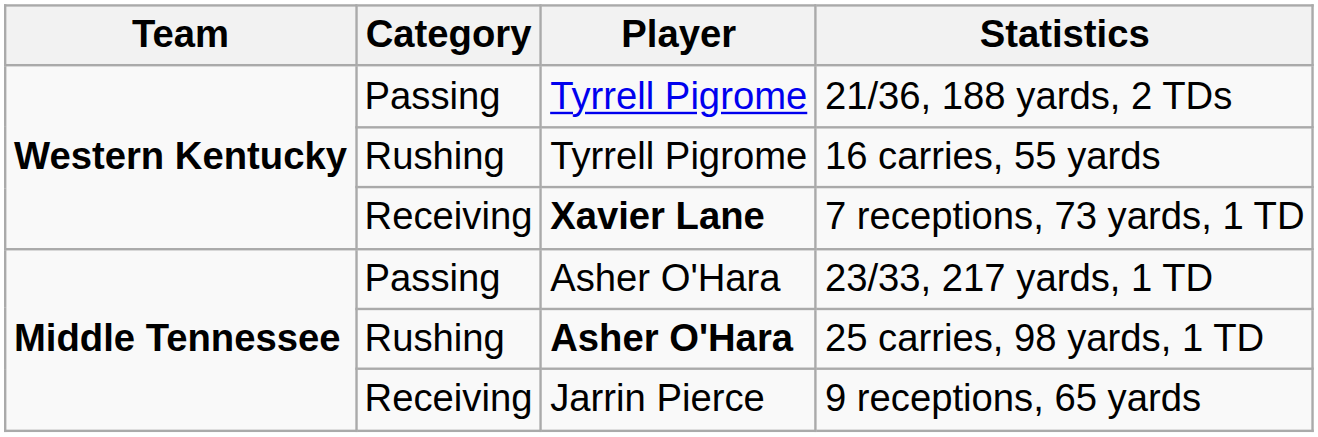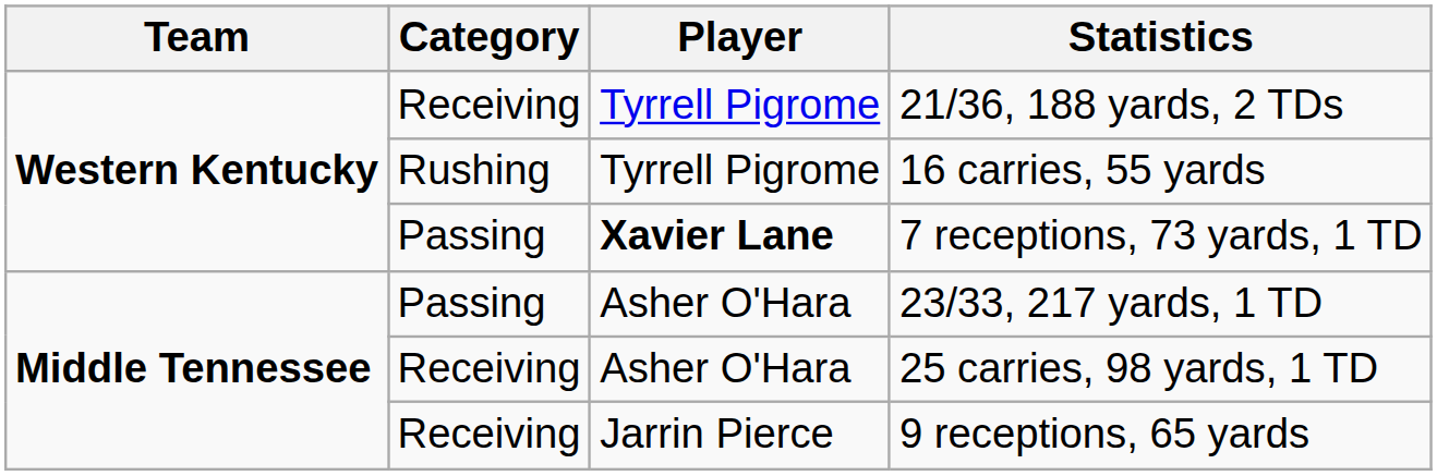21/36, 188 yards, 2 TDs | Category: Passing -> Receiving
7 receptions, 73 yards, 1 TD | Category: Receiving -> Passing
25 carries, 98 yards, 1 TD | Category: Rushing -> Receiving
25 carries, 98 yards, 1 TD | Player: bold -> normal
